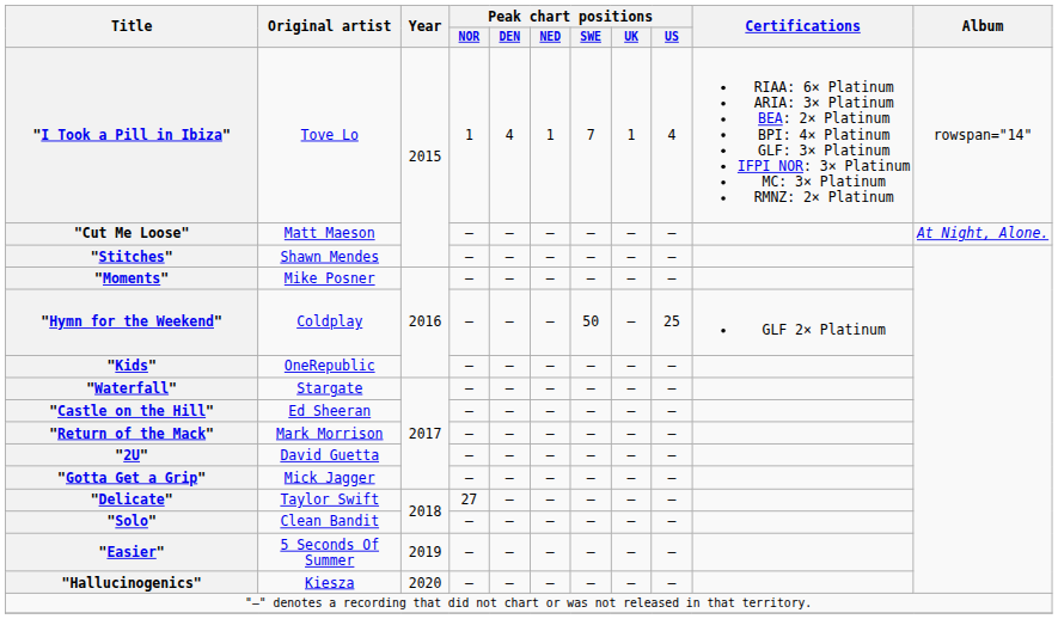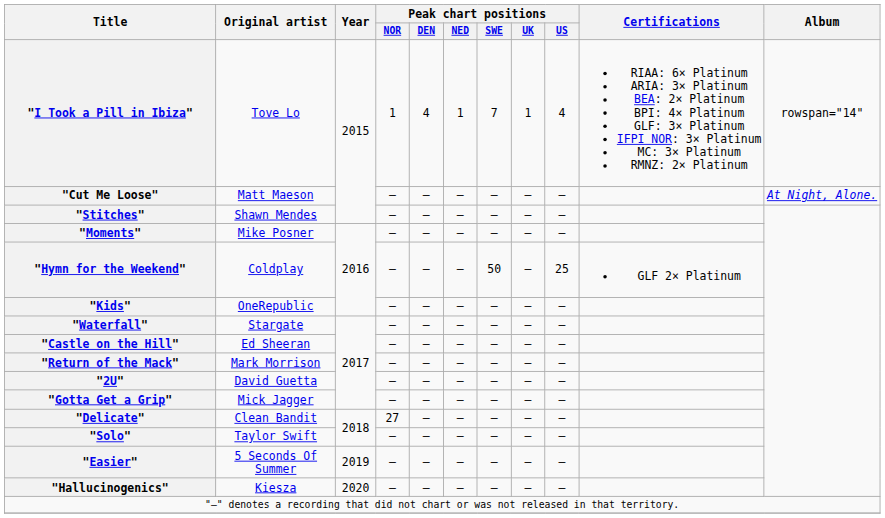"Delicate" | Original artist: Taylor Swift -> Clean Bandit
"Solo" | Original artist: Clean Bandit -> Taylor Swift
